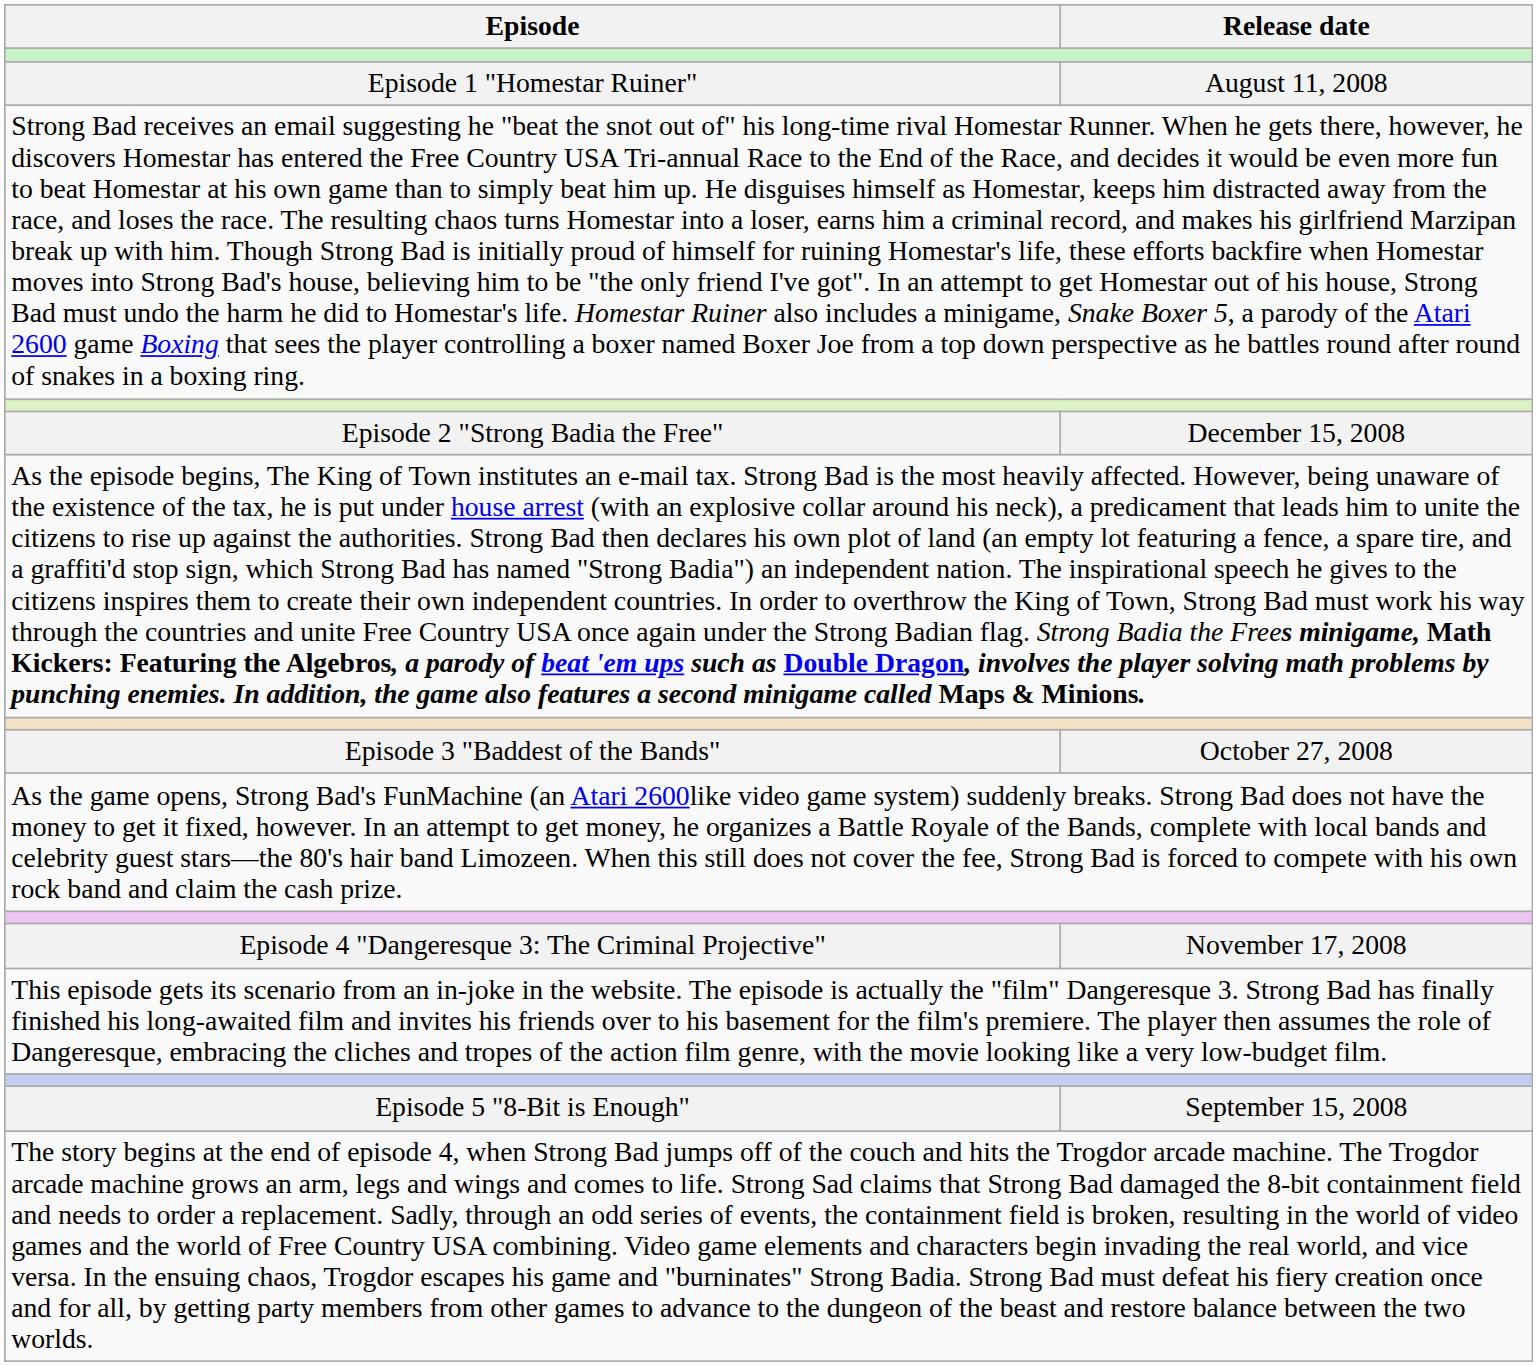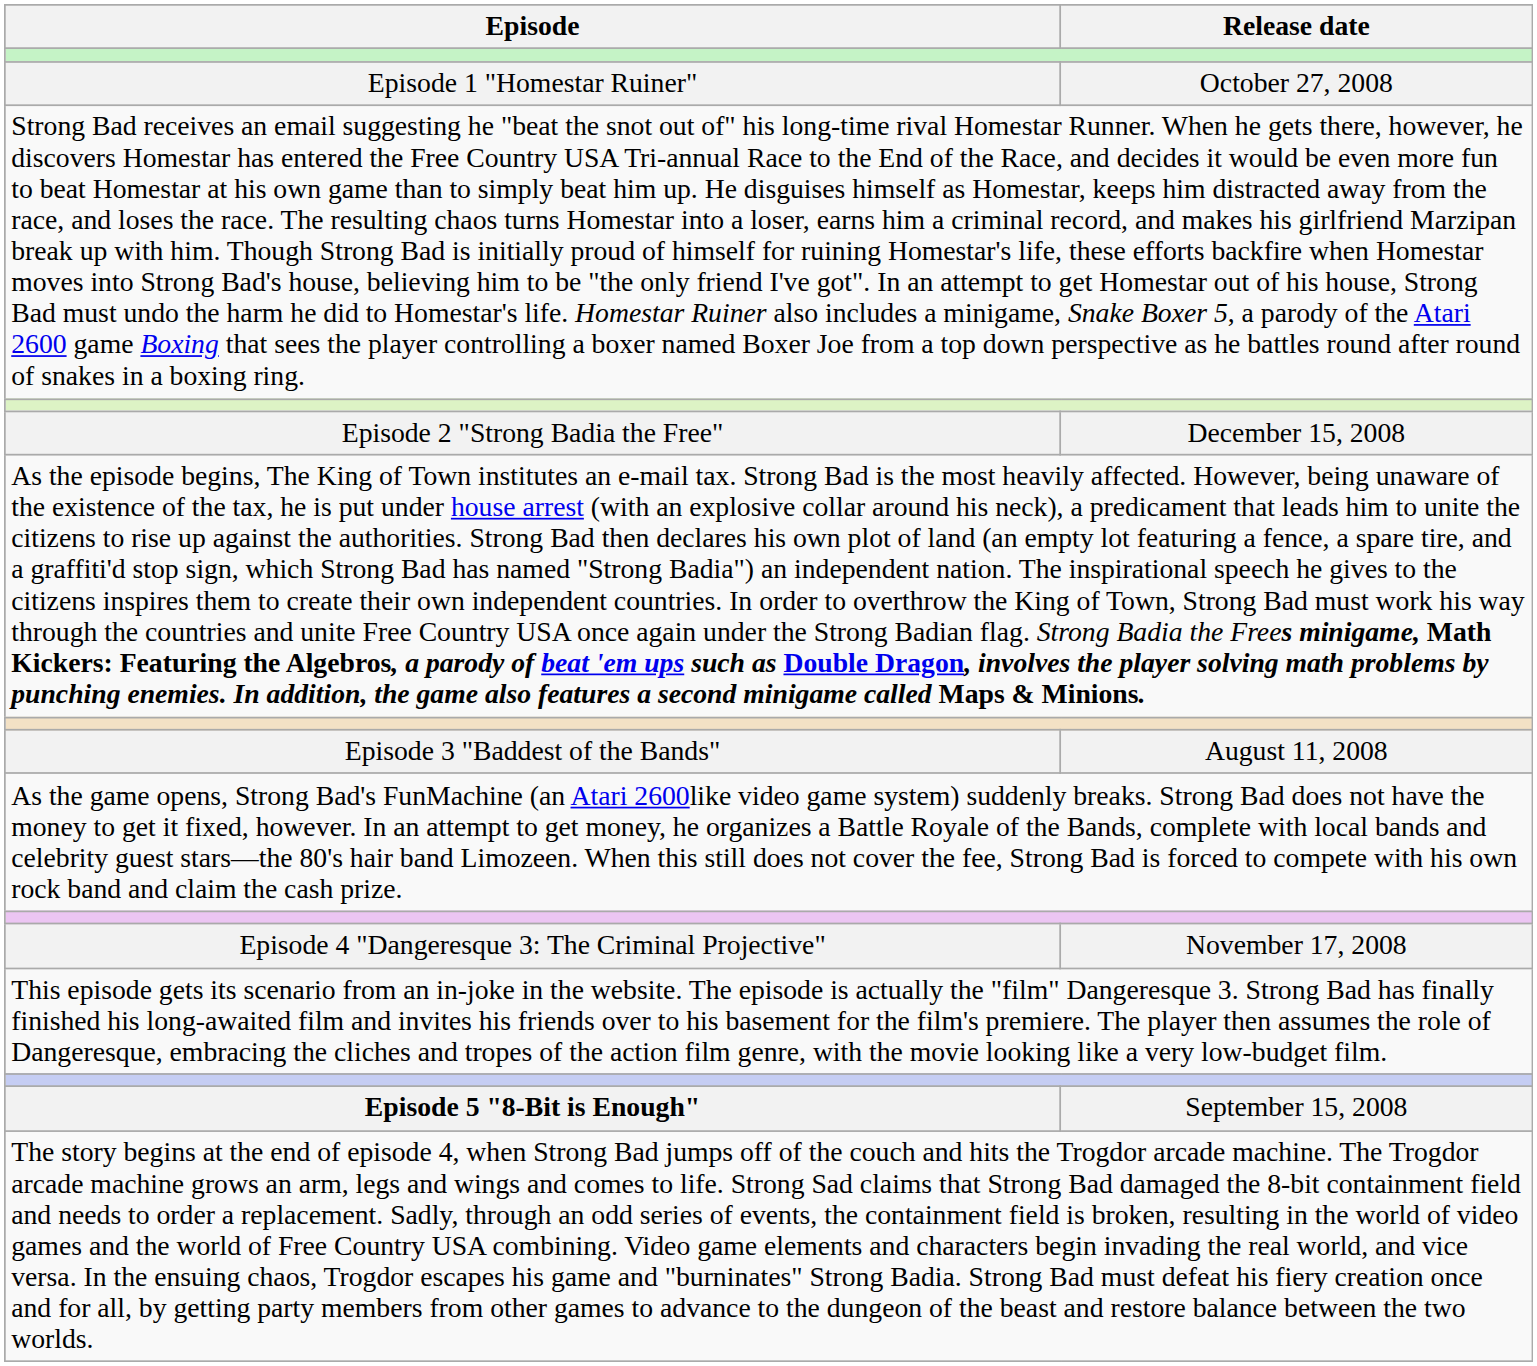row 3 | Release date: August 11, 2008 -> October 27, 2008
row 9 | Release date: October 27, 2008 -> August 11, 2008
row 15 | Episode: normal -> bold
